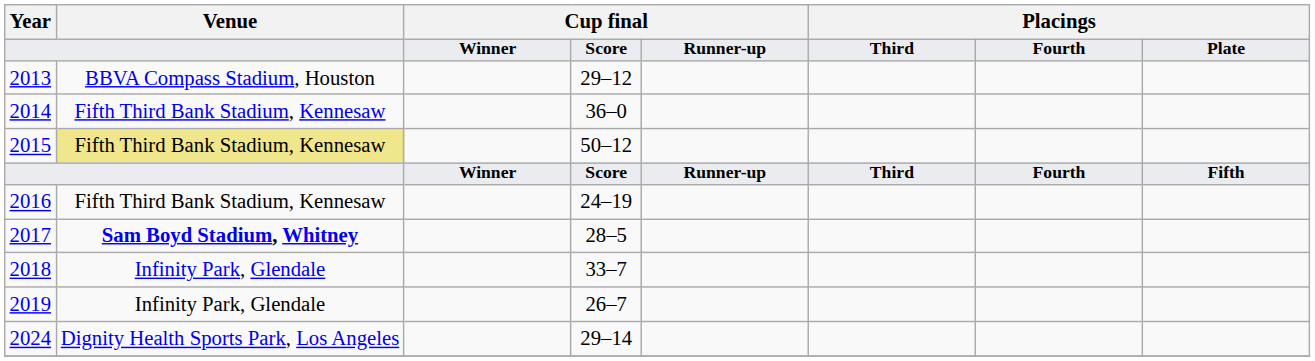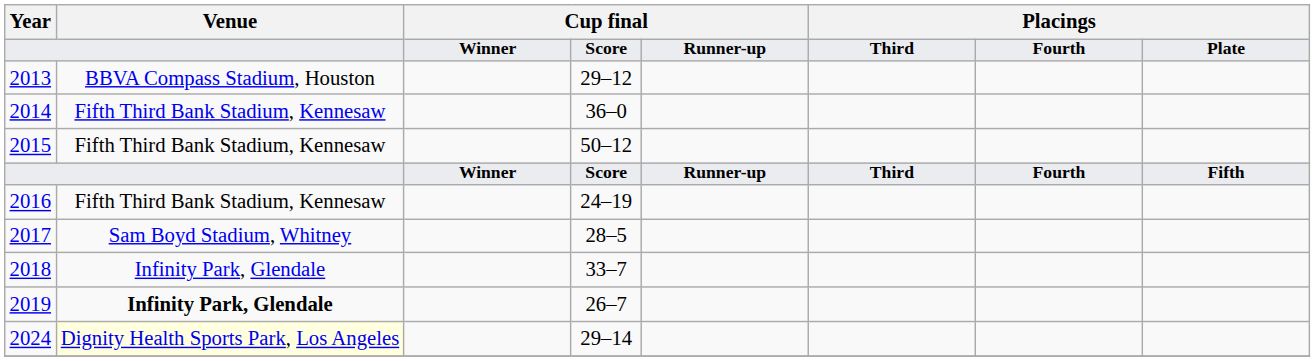2015 | Venue: khaki background -> no background
2017 | Venue: bold -> normal
2019 | Venue: normal -> bold
2024 | Venue: no background -> lightyellow background
